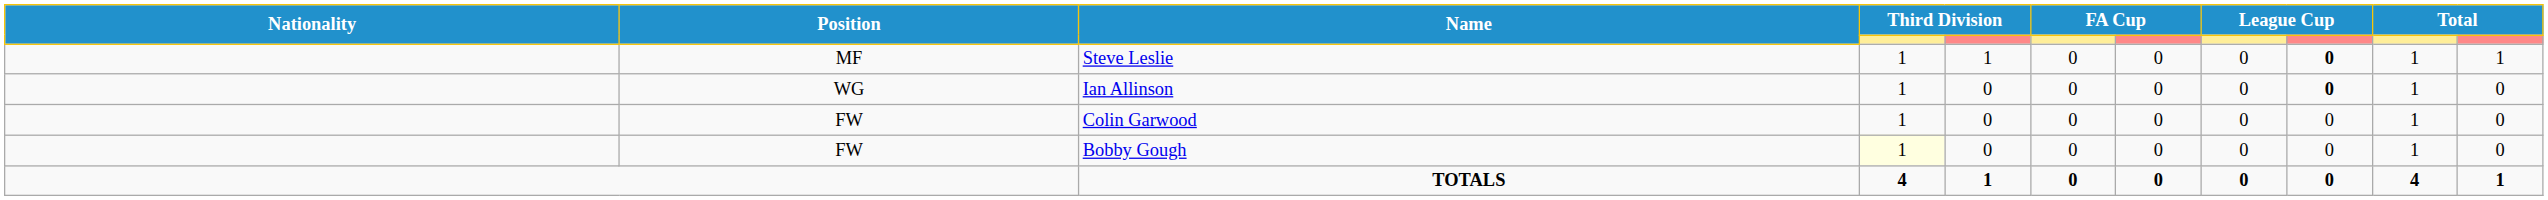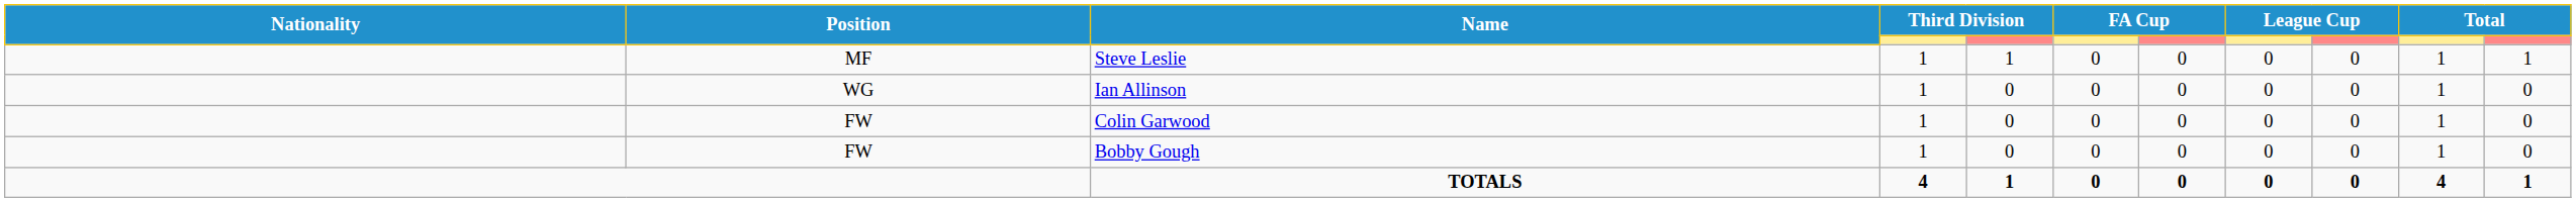Steve Leslie | column 9: bold -> normal
Ian Allinson | column 9: bold -> normal
Bobby Gough | column 4: lightyellow background -> no background
